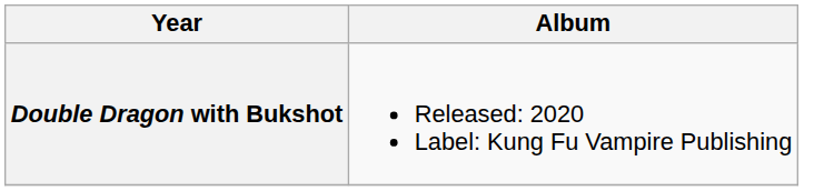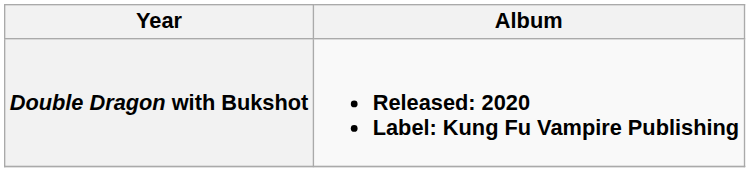Double Dragon with Bukshot | Album: normal -> bold
